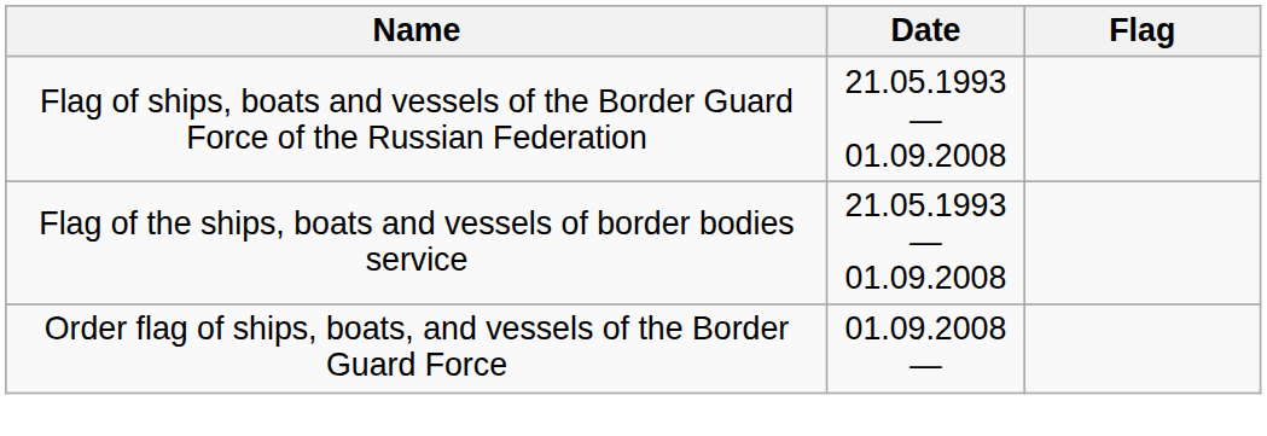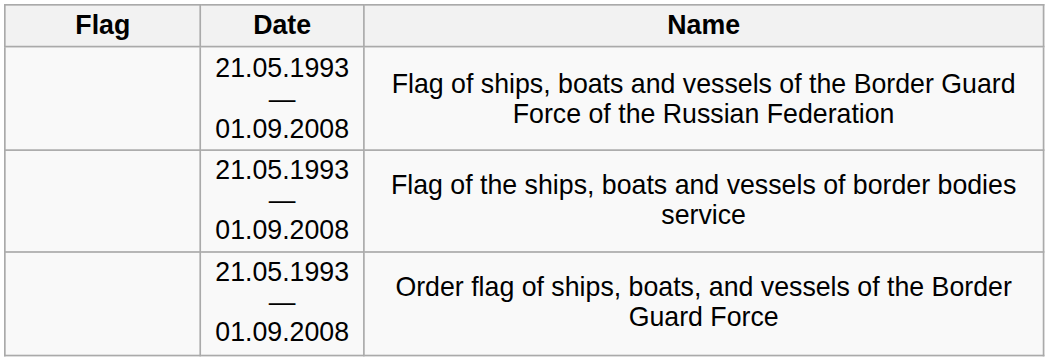columns swapped: Flag <-> Name
row 4 | Date: 01.09.2008 — -> 21.05.1993 — 01.09.2008
